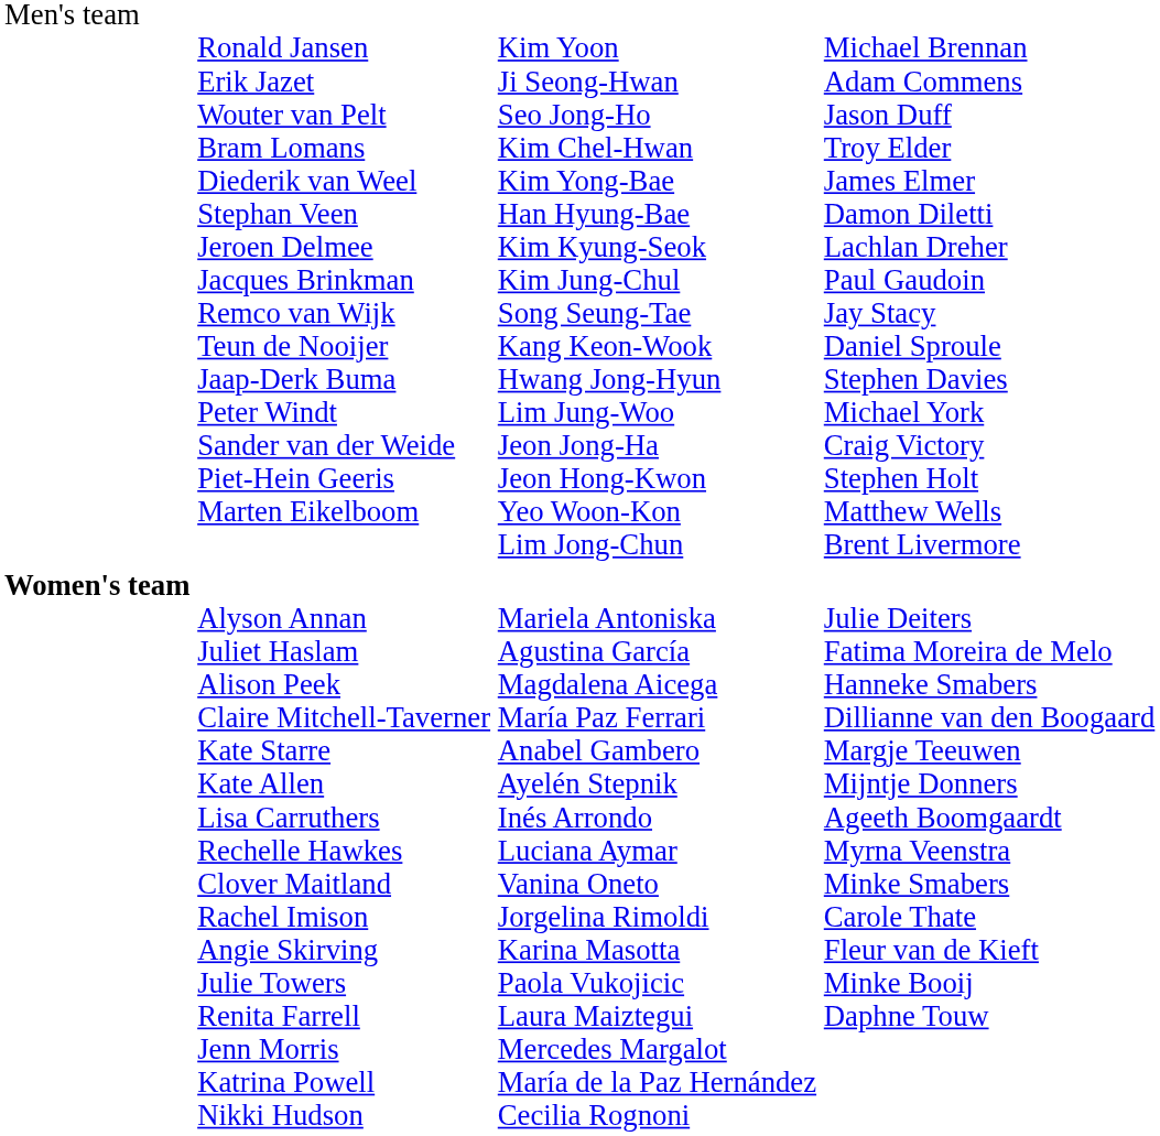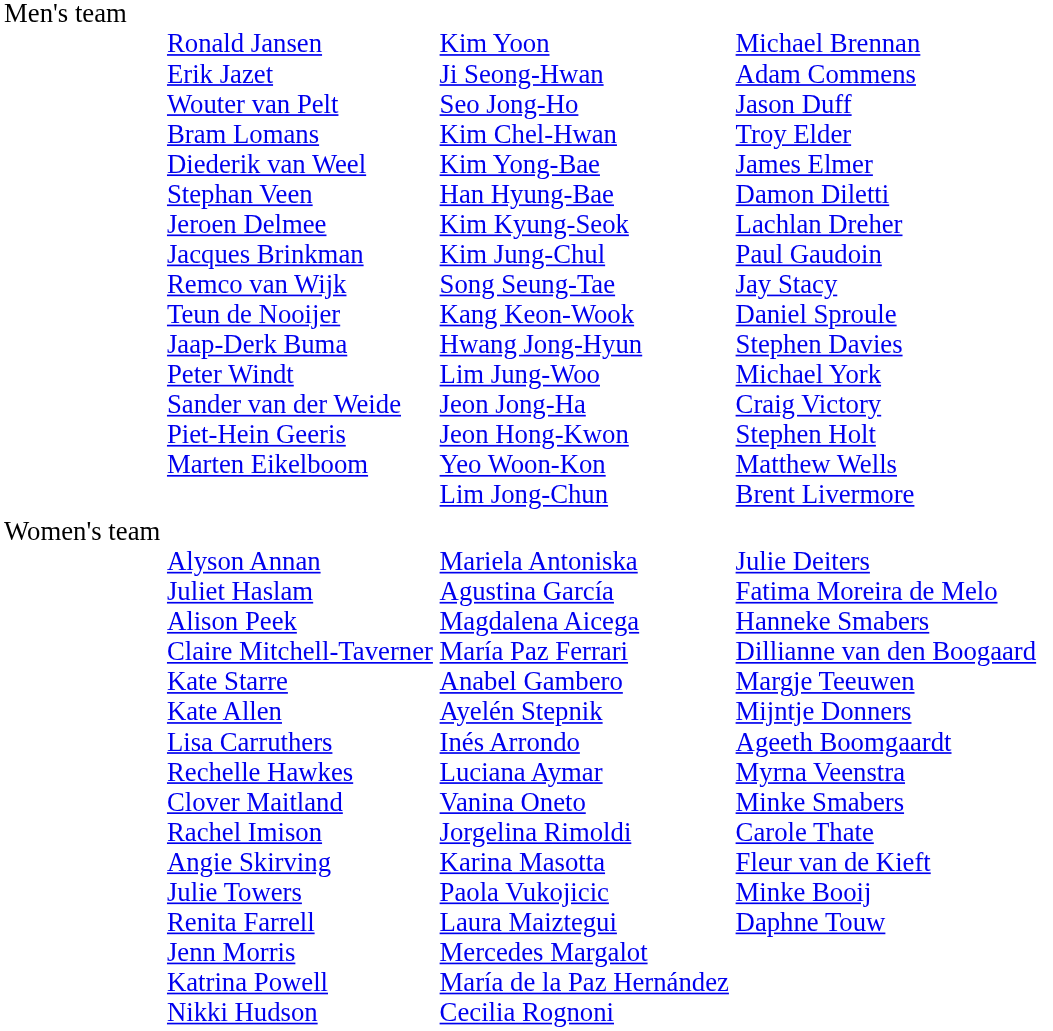Women's team | column 1: bold -> normal
